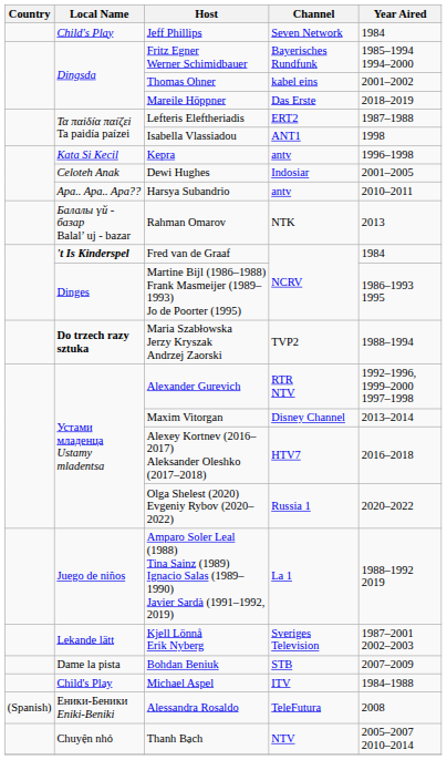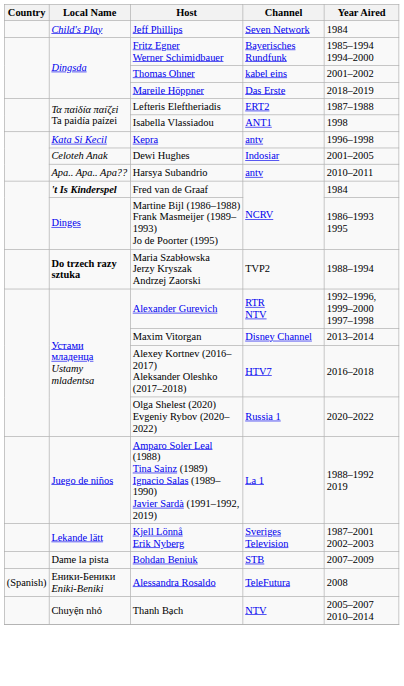- row: Балалы үй - базар Balal’ uj - bazar | Rahman Omarov | NTK | 2013
- row: Child's Play | Michael Aspel | ITV | 1984–1988
